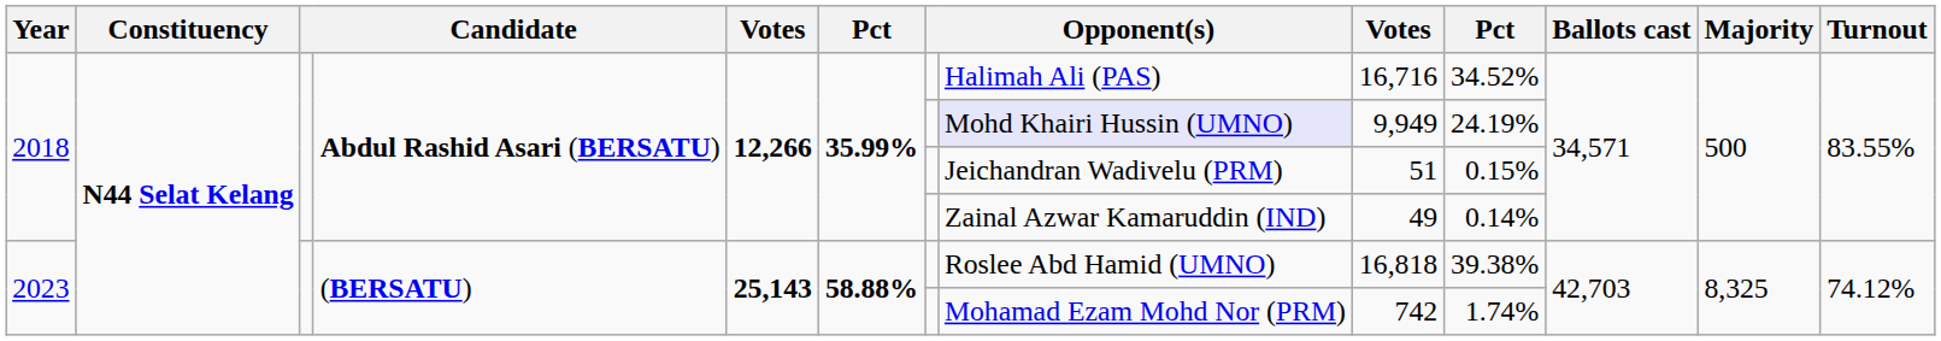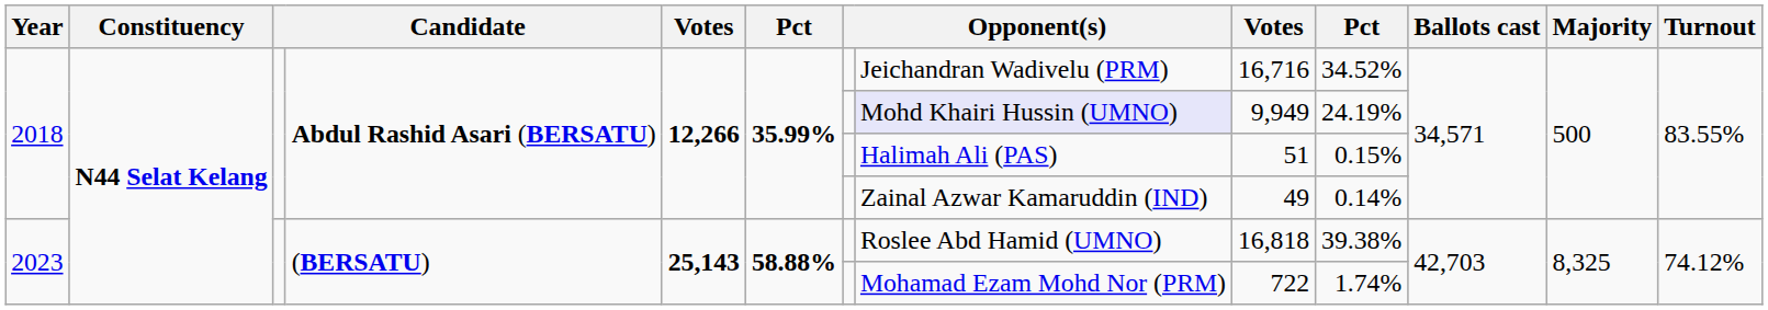row 2 | column 8: Halimah Ali (PAS) -> Jeichandran Wadivelu (PRM)
row 4 | column 8: Jeichandran Wadivelu (PRM) -> Halimah Ali (PAS)
row 7 | column 9: 742 -> 722
